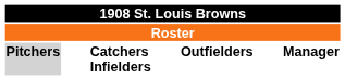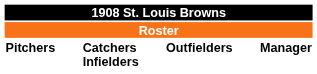Pitchers | column 1: lightgrey background -> no background
